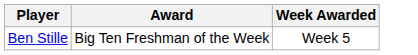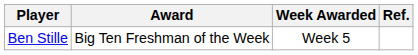+ column: Ref.
